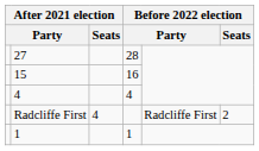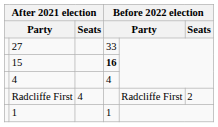27 | column 4: 28 -> 33
15 | column 4: normal -> bold
